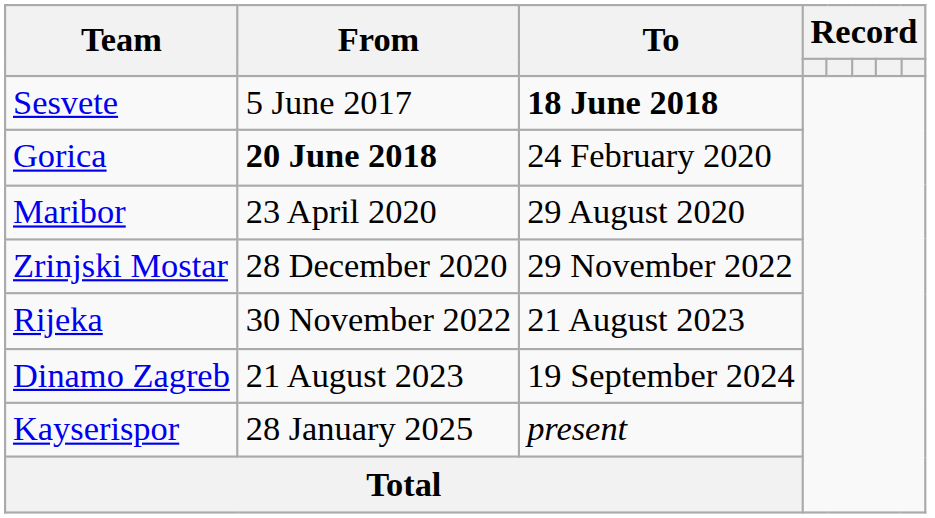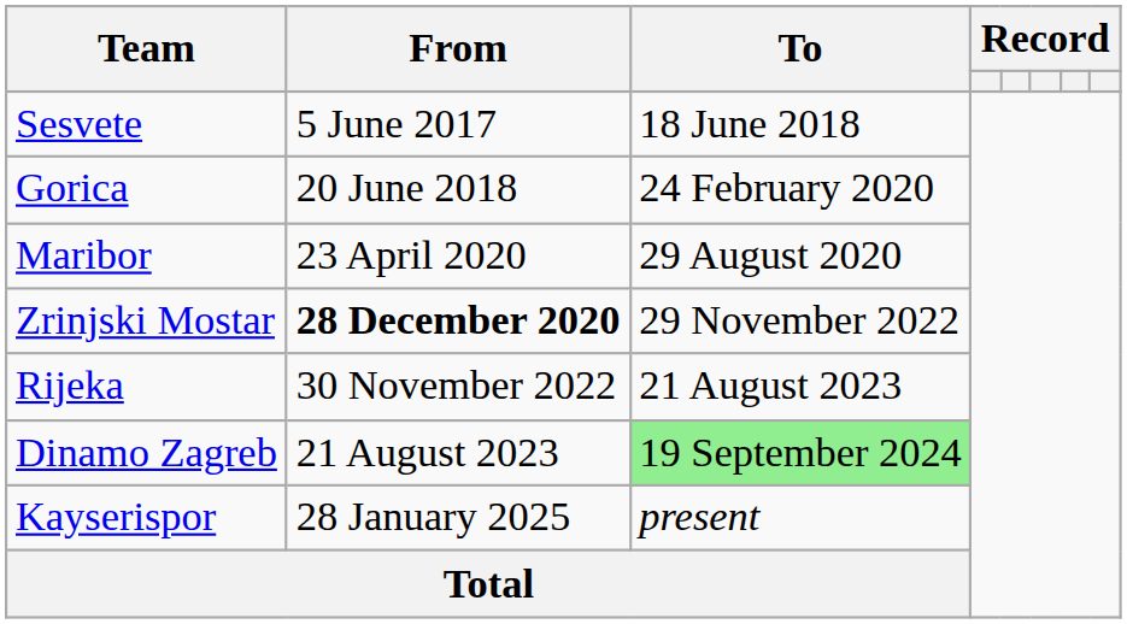Sesvete | To: bold -> normal
Gorica | From: bold -> normal
Zrinjski Mostar | From: normal -> bold
Dinamo Zagreb | To: no background -> lightgreen background
